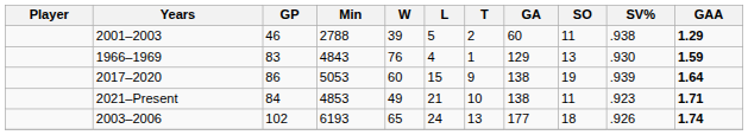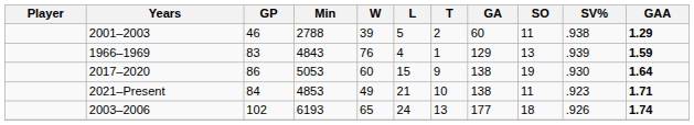1966–1969 | SV%: .930 -> .939
2017–2020 | SV%: .939 -> .930
